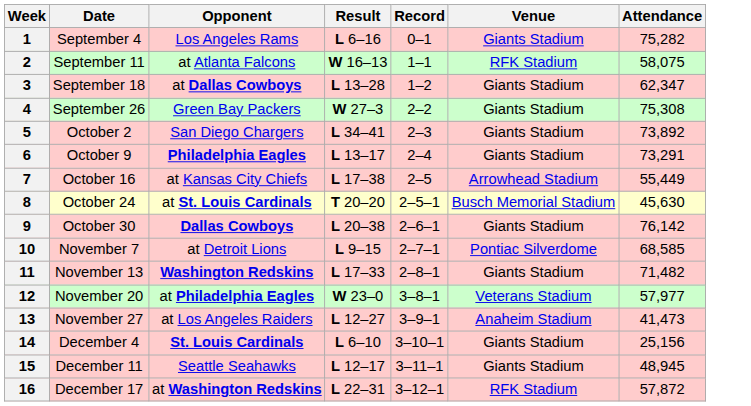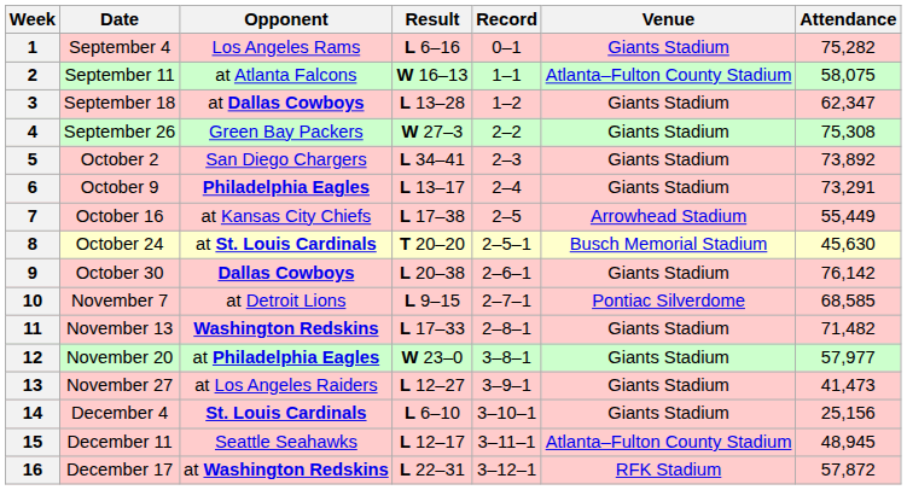2 | Venue: RFK Stadium -> Atlanta–Fulton County Stadium
12 | Venue: Veterans Stadium -> Giants Stadium
13 | Venue: Anaheim Stadium -> Giants Stadium
15 | Venue: Giants Stadium -> Atlanta–Fulton County Stadium
